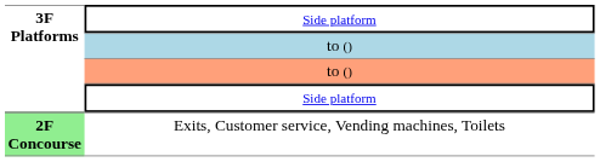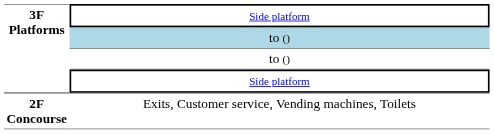row 3 | column 2: lightsalmon background -> no background
row 5 | column 1: lightgreen background -> no background
